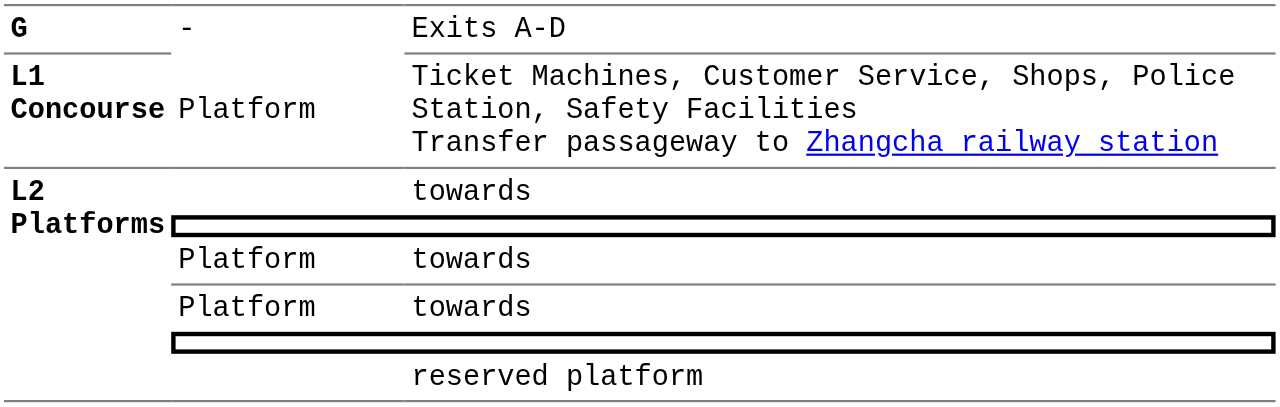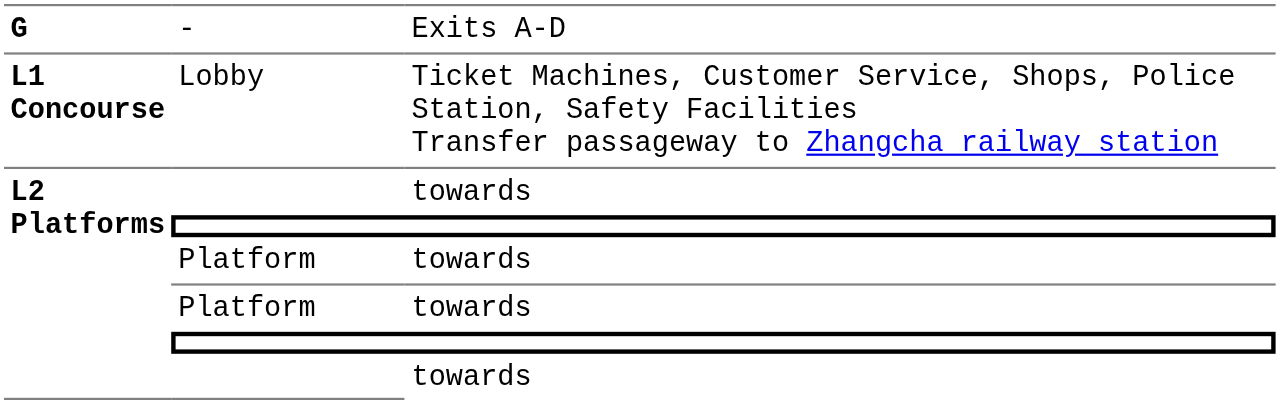row 2 | column 2: Platform -> Lobby
row 6 | column 3: reserved platform -> towards
